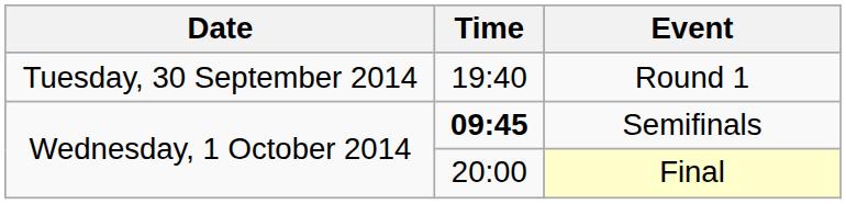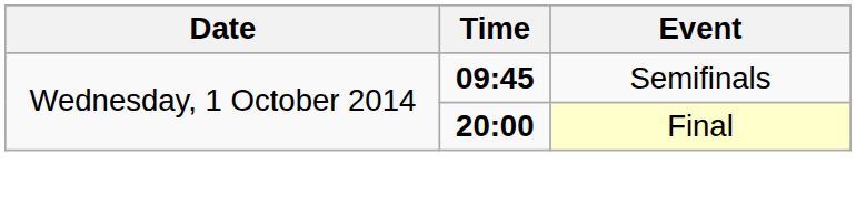- row: Tuesday, 30 September 2014 | 19:40 | Round 1
Final | Time: normal -> bold
